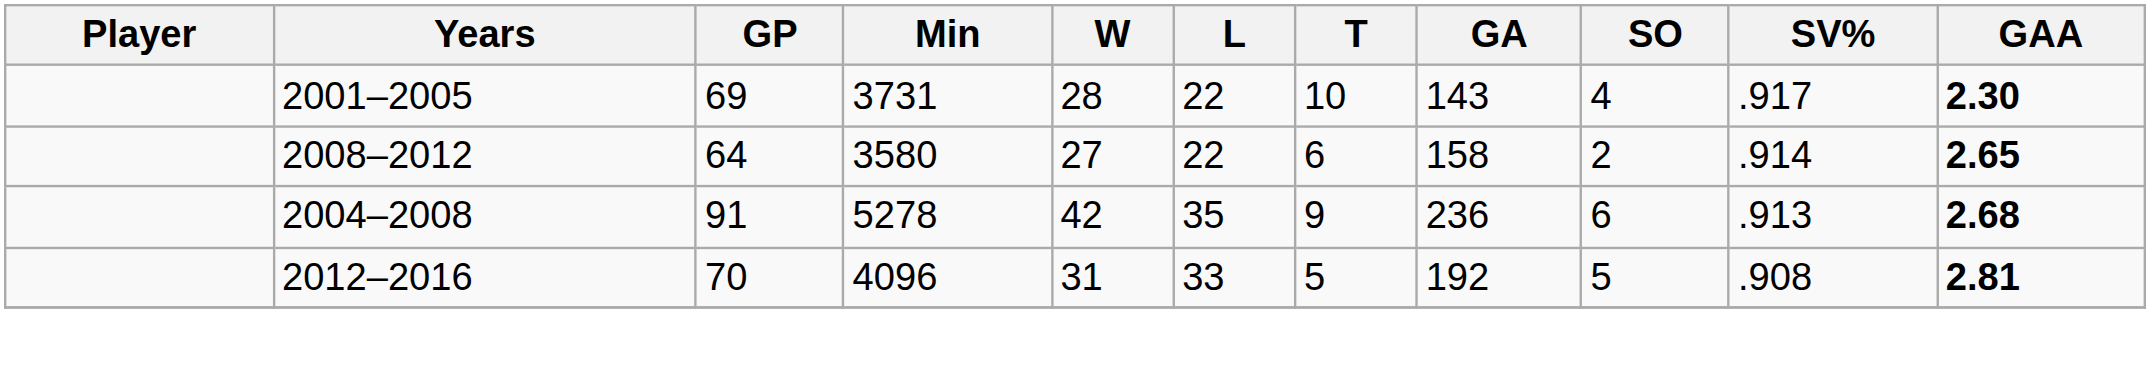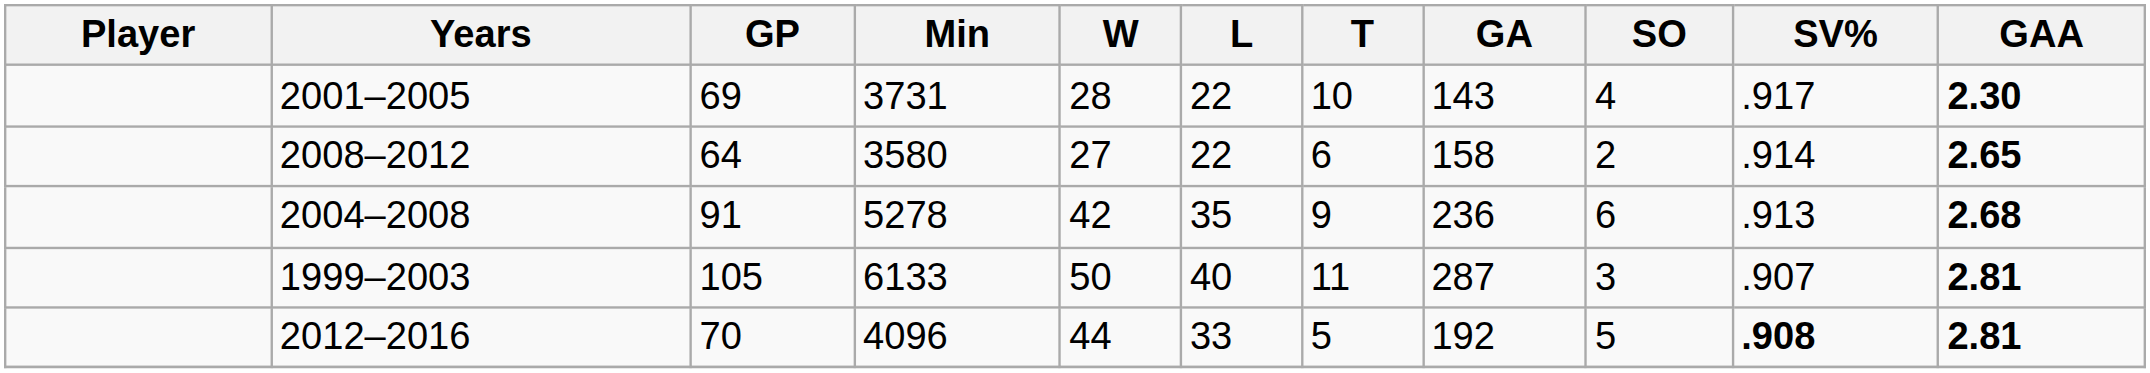+ row: 1999–2003 | 105 | 6133 | 50 | 40 | 11 | 287 | 3 | .907 | 2.81
2012–2016 | W: 31 -> 44
2012–2016 | SV%: normal -> bold
